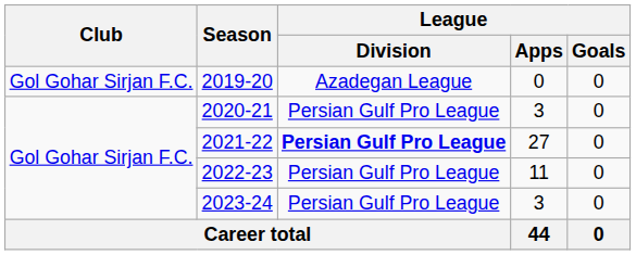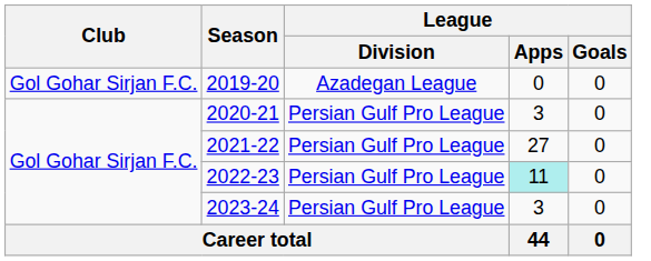2021-22 | League / Division: bold -> normal
2022-23 | League / Apps: no background -> paleturquoise background
